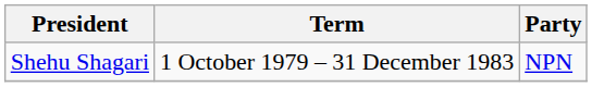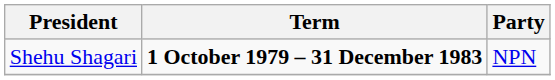Shehu Shagari | Term: normal -> bold
